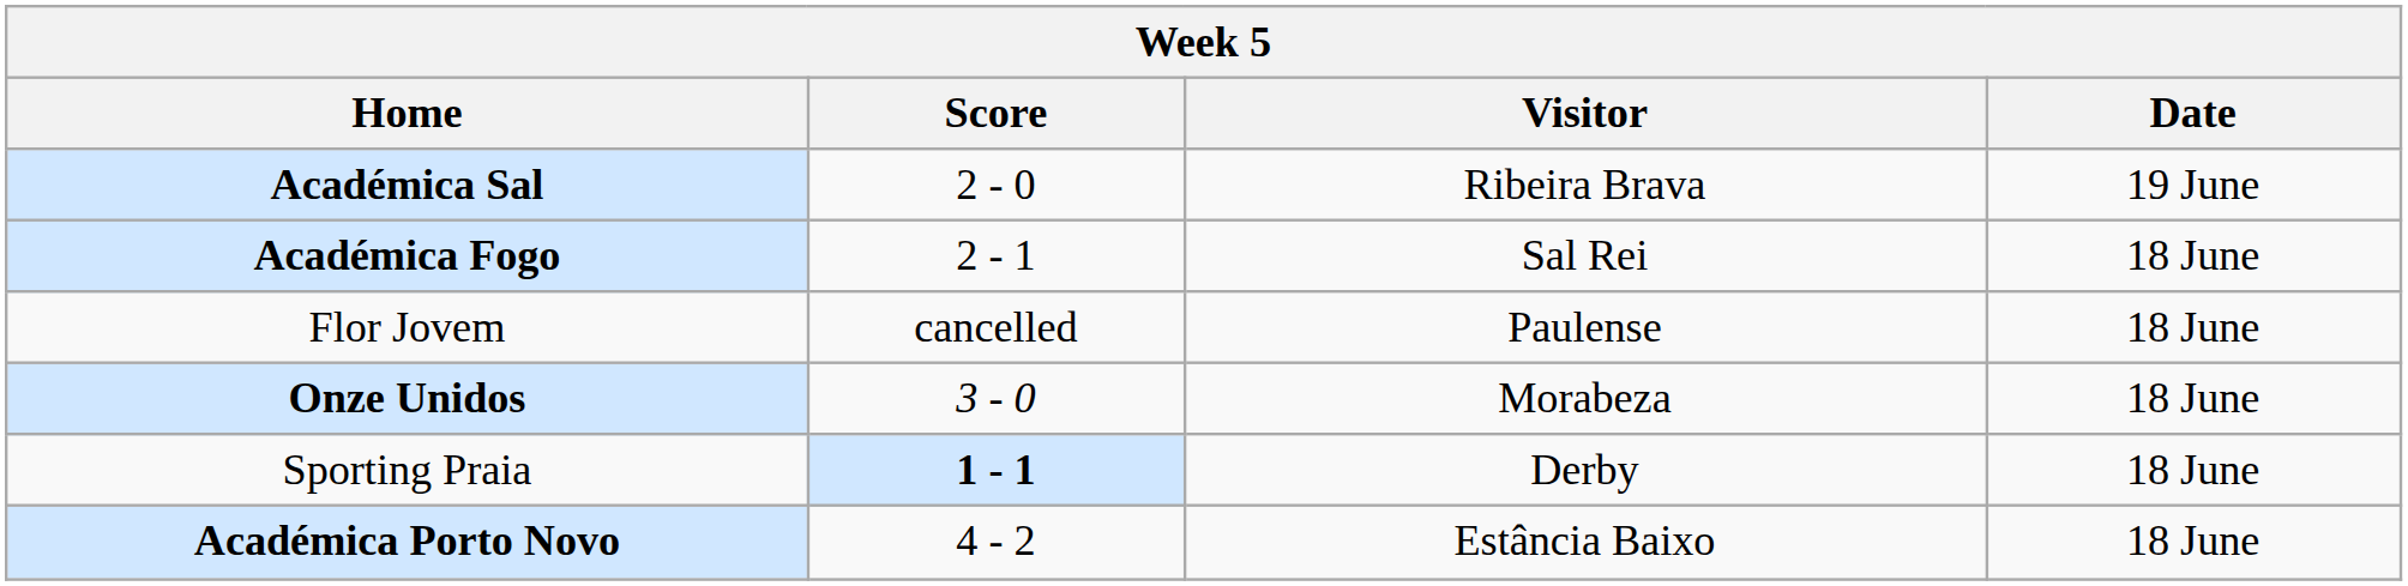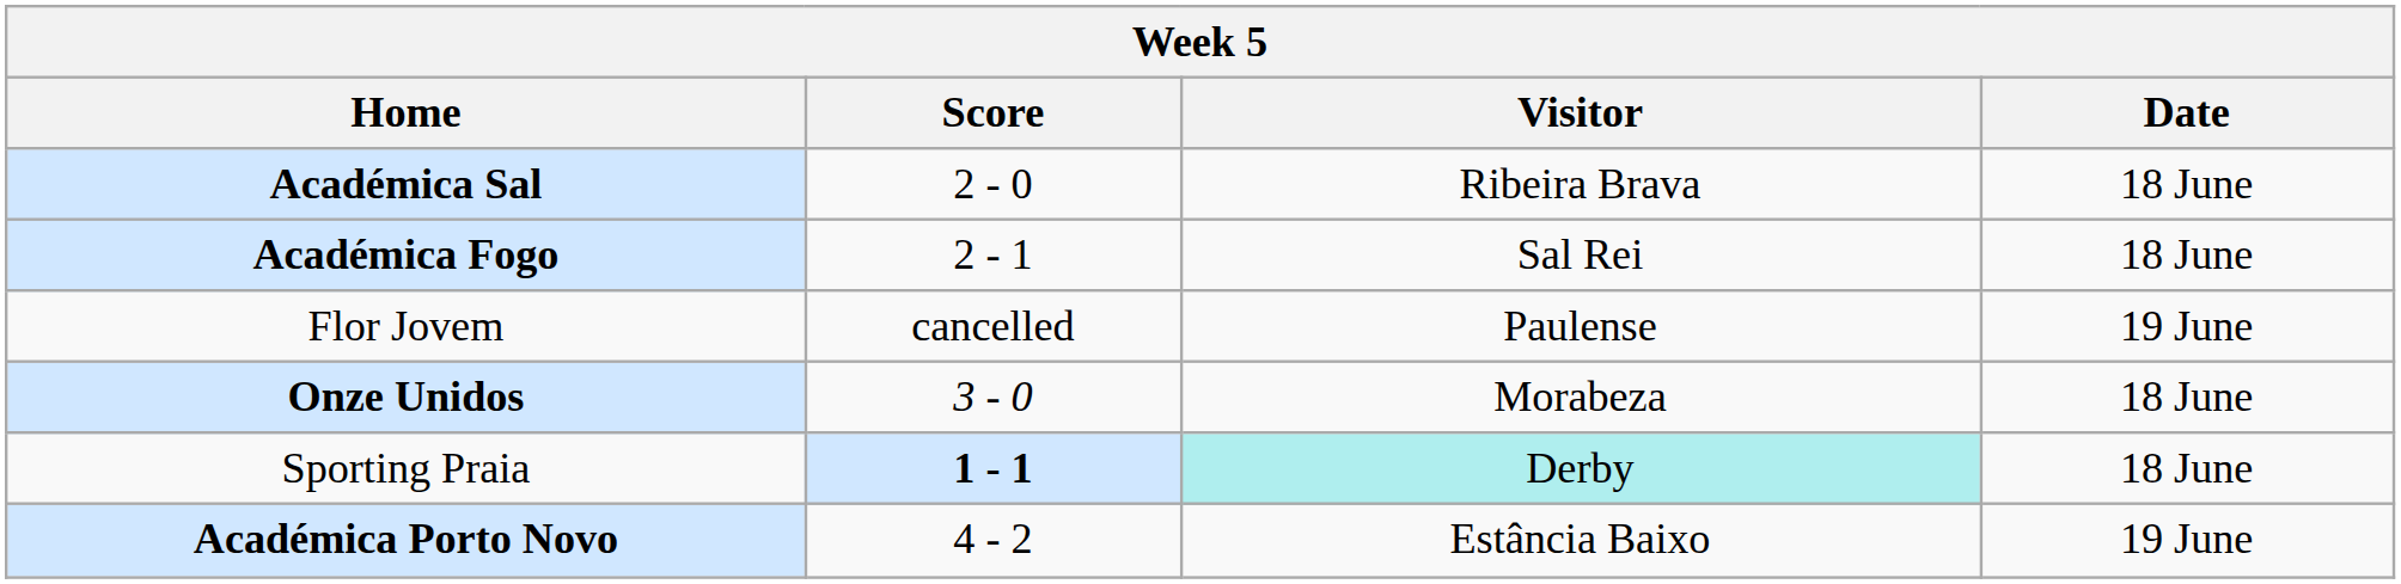Académica Sal | Date: 19 June -> 18 June
Flor Jovem | Date: 18 June -> 19 June
Sporting Praia | Visitor: no background -> paleturquoise background
Académica Porto Novo | Date: 18 June -> 19 June
